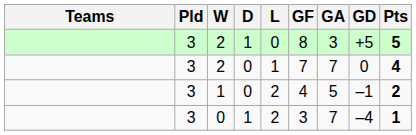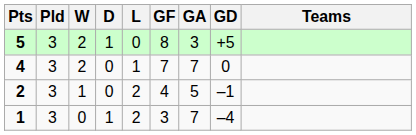columns swapped: Teams <-> Pts
